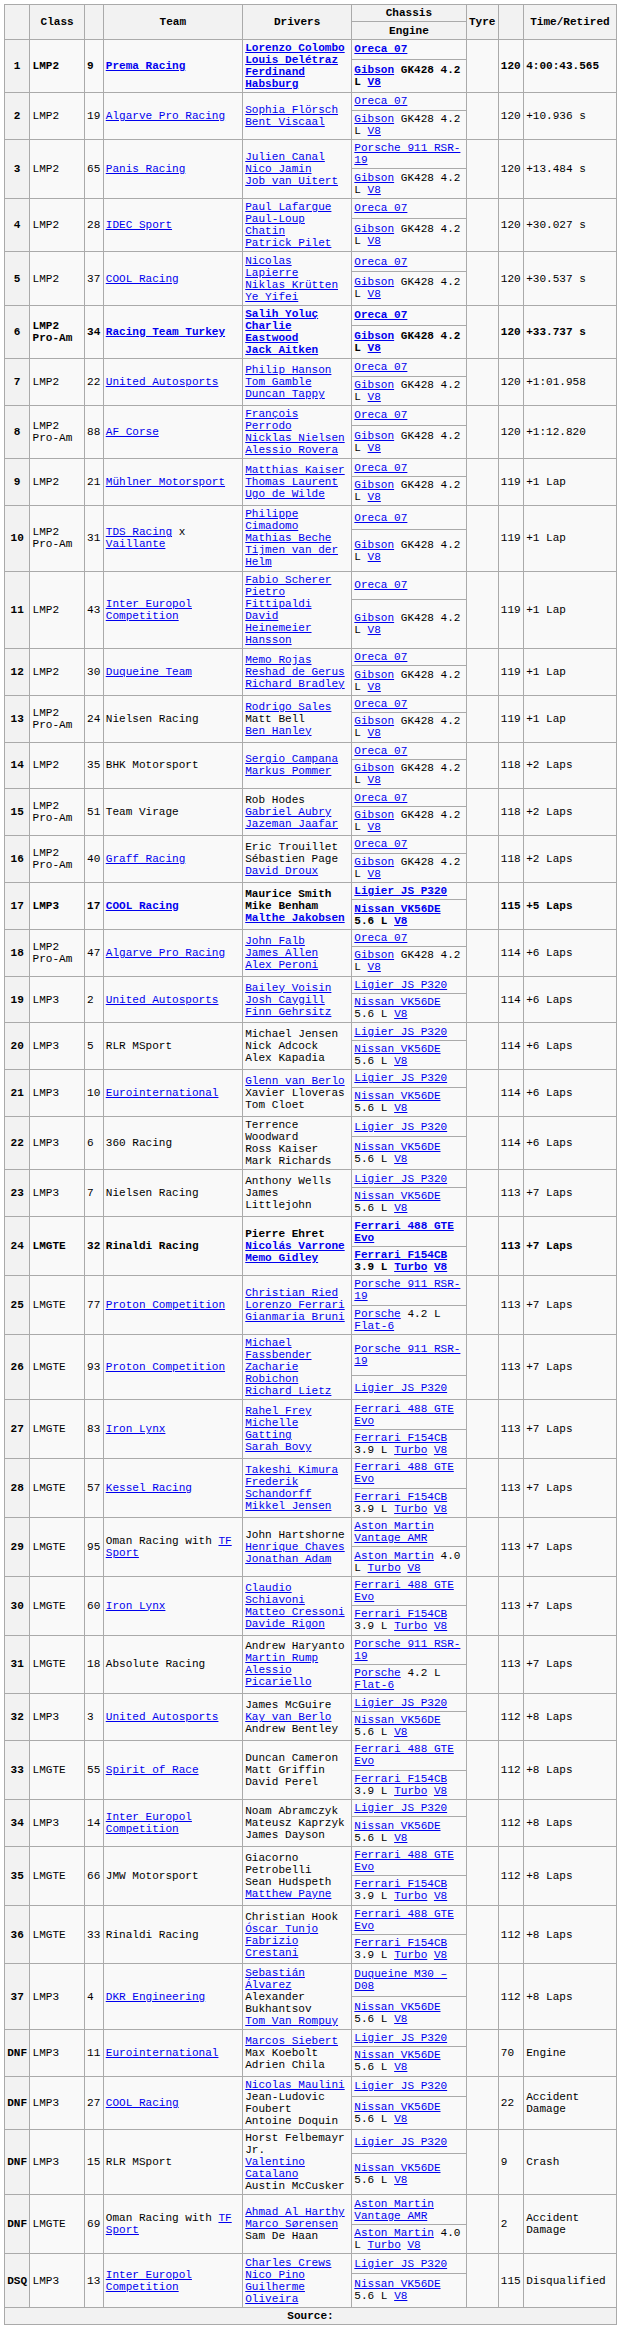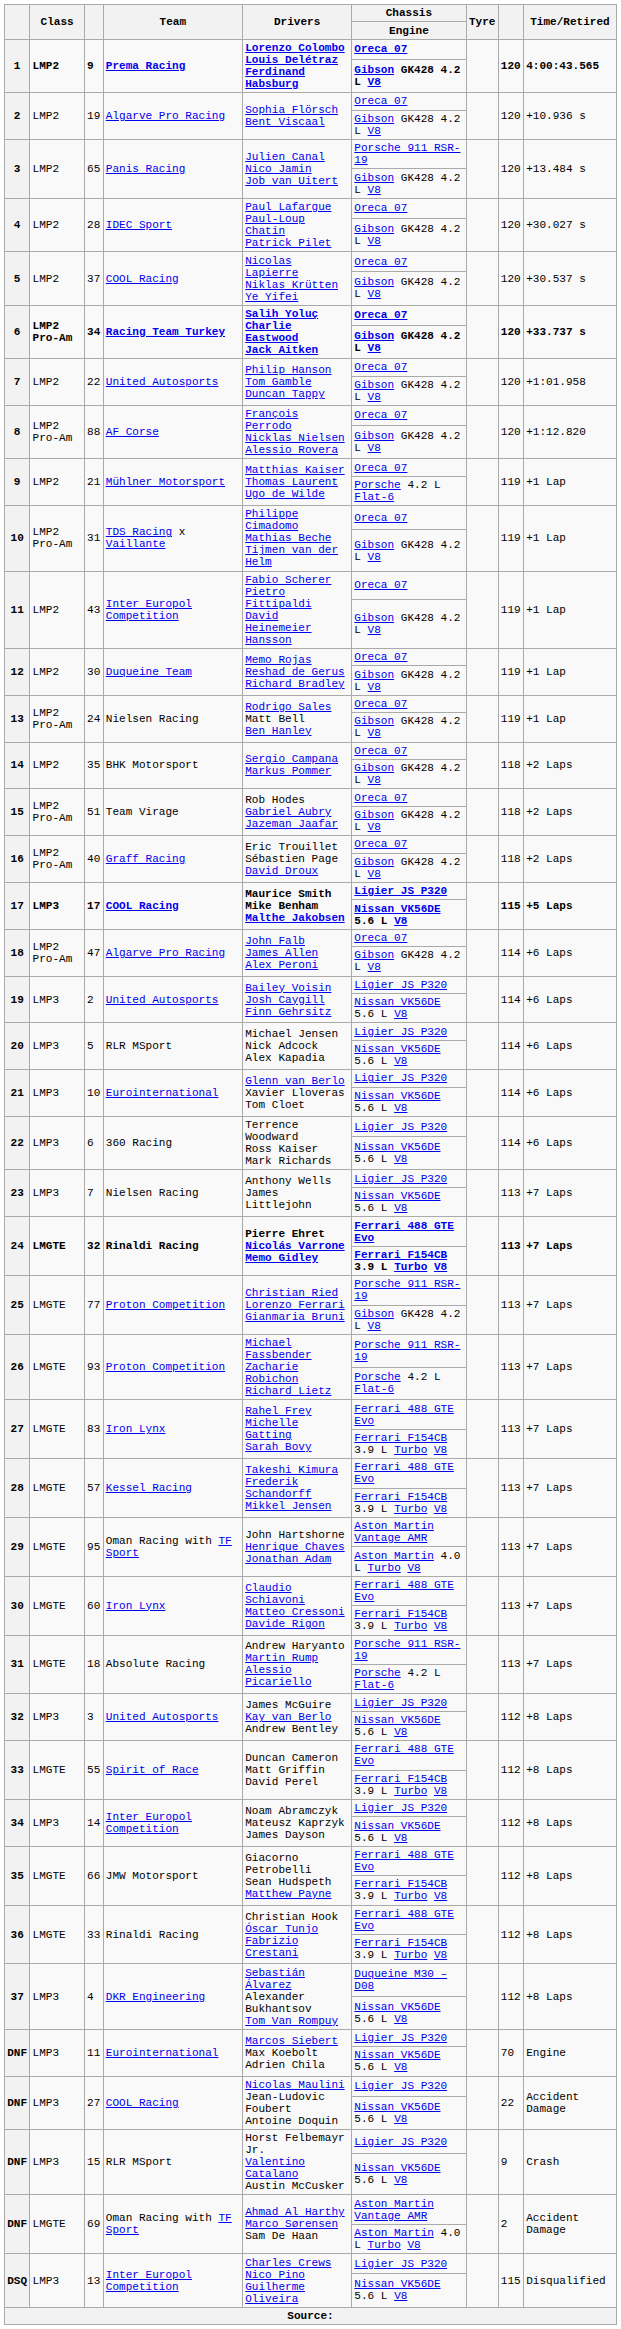row 20 | Chassis / Engine: Gibson GK428 4.2 L V8 -> Porsche 4.2 L Flat-6
row 52 | Chassis / Engine: Porsche 4.2 L Flat-6 -> Gibson GK428 4.2 L V8
row 54 | Chassis / Engine: Ligier JS P320 -> Porsche 4.2 L Flat-6
